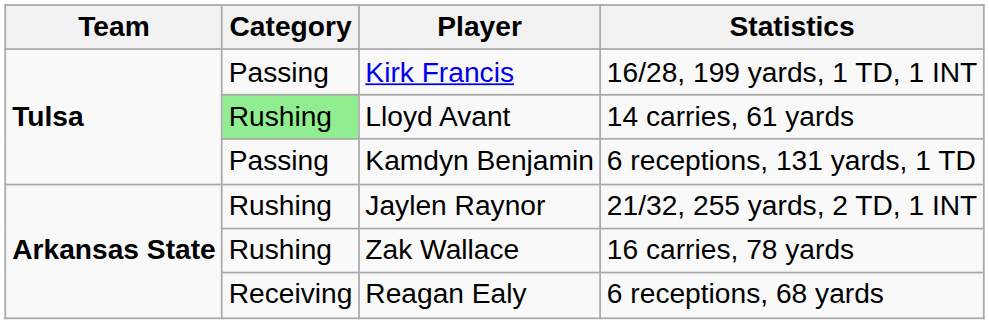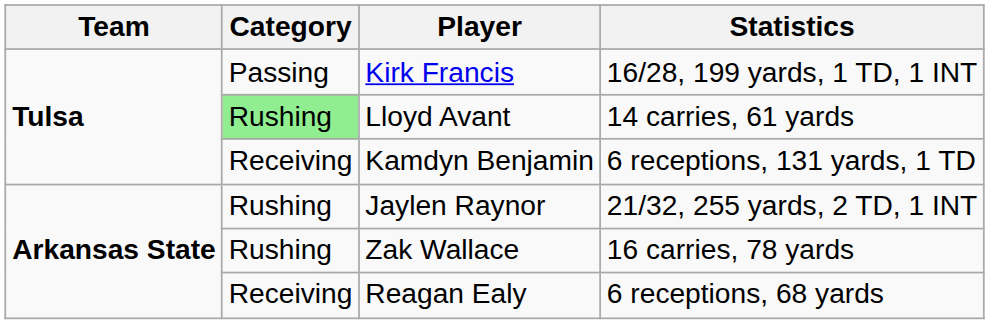Kamdyn Benjamin | Category: Passing -> Receiving
